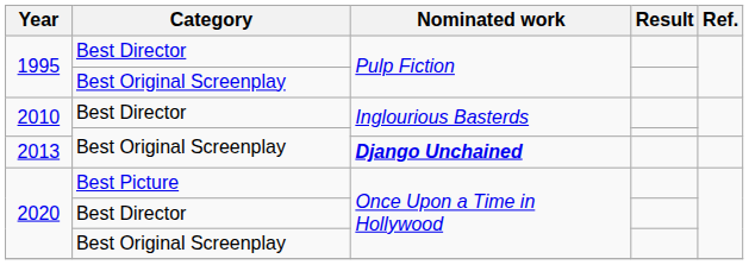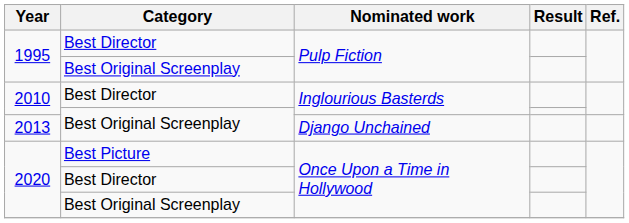2013 | Nominated work: bold -> normal
